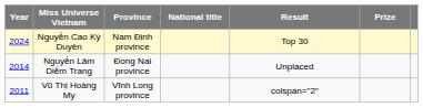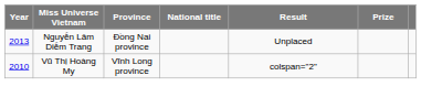- row: 2024 | Nguyễn Cao Kỳ Duyên | Nam Định province | Top 30
Nguyễn Lâm Diễm Trang | Year: 2014 -> 2013
Vũ Thị Hoàng My | Year: 2011 -> 2010
